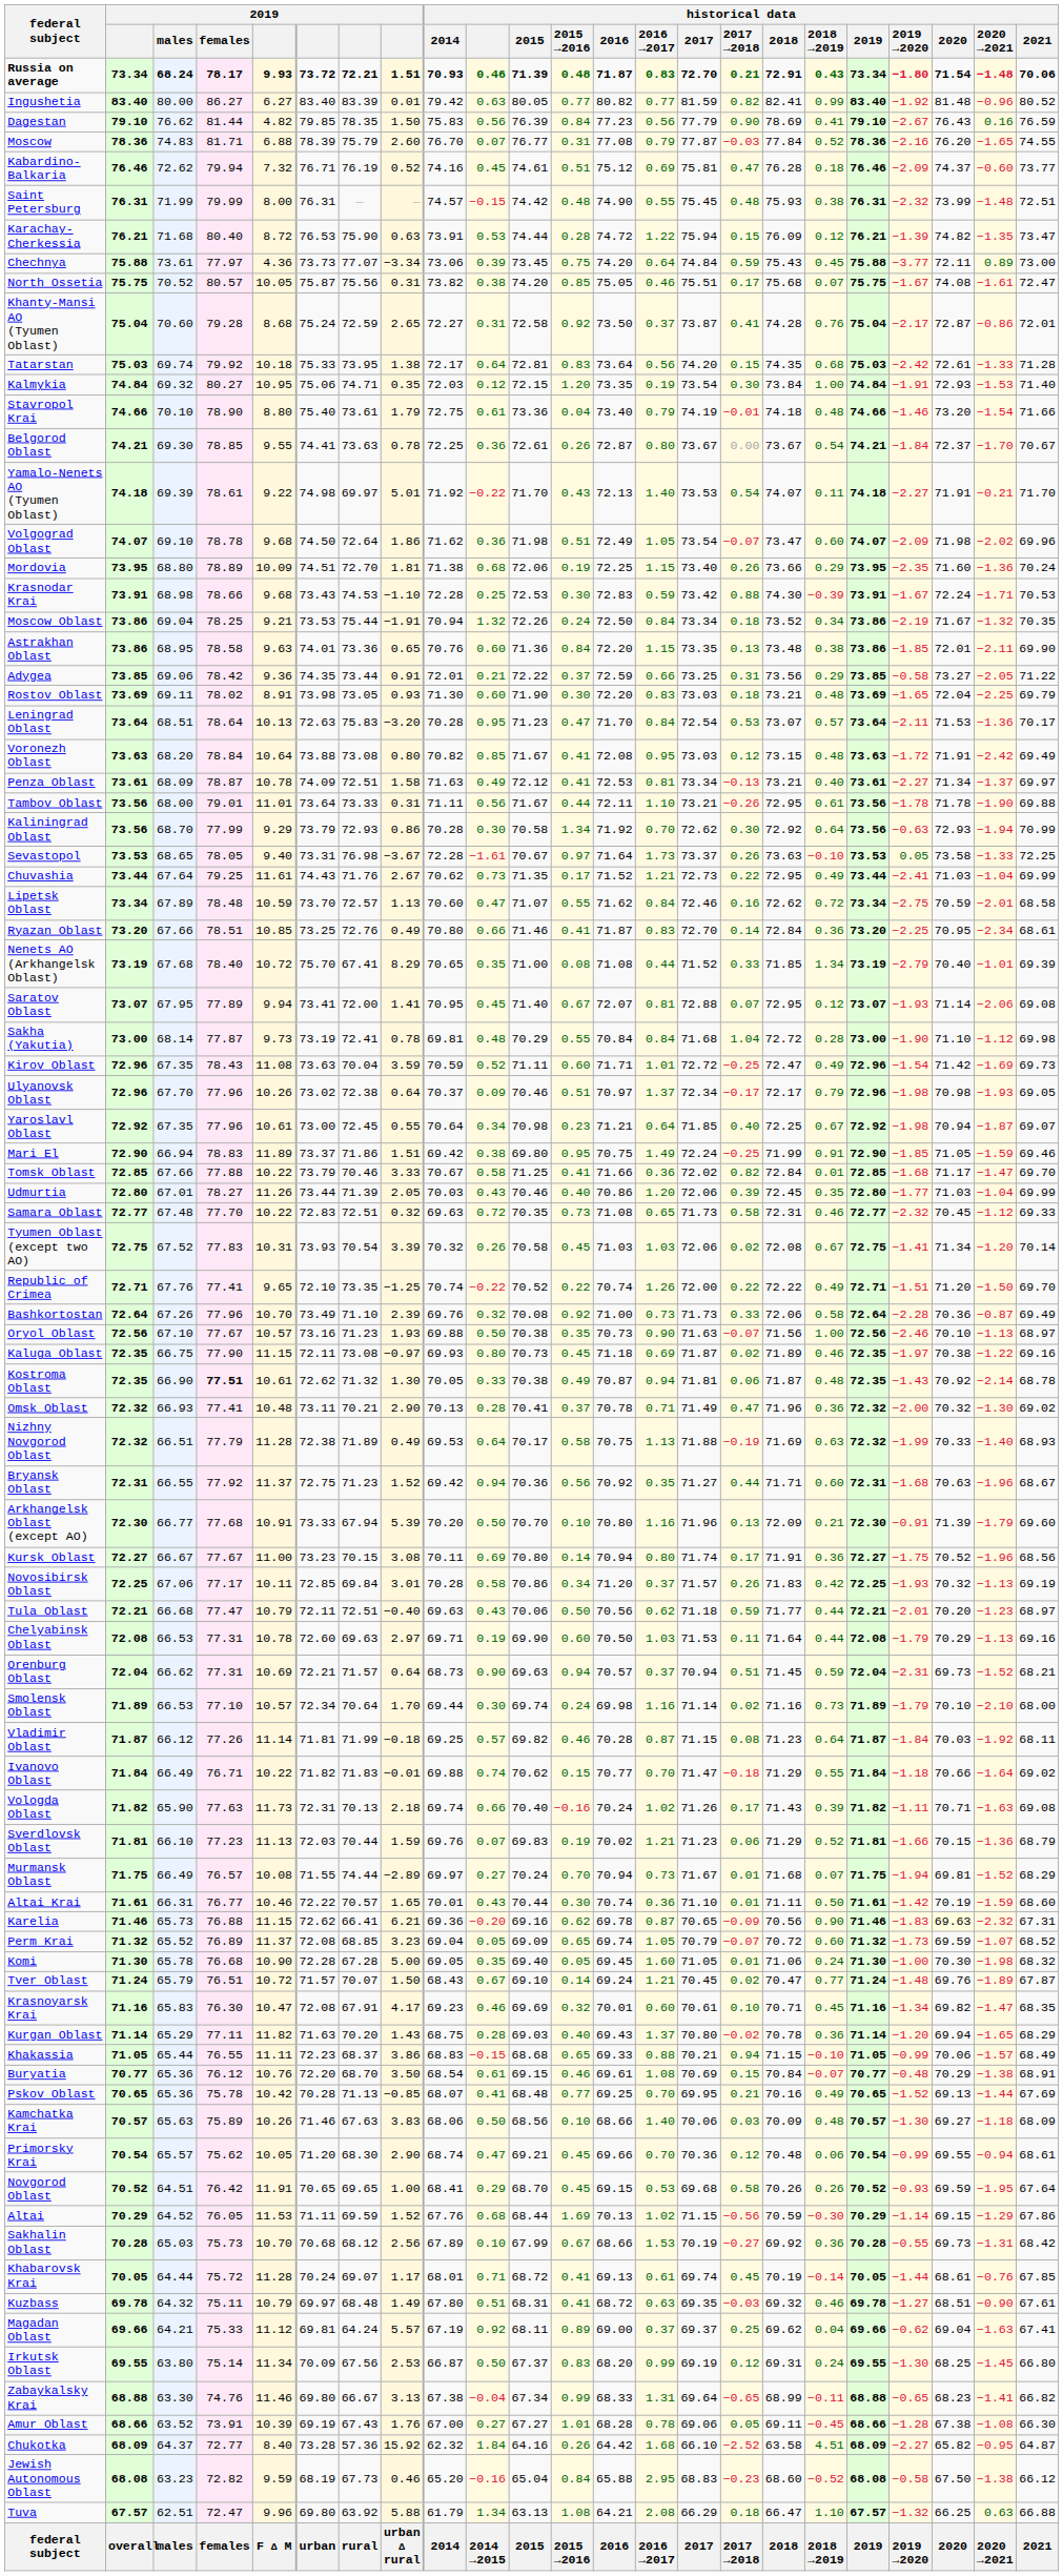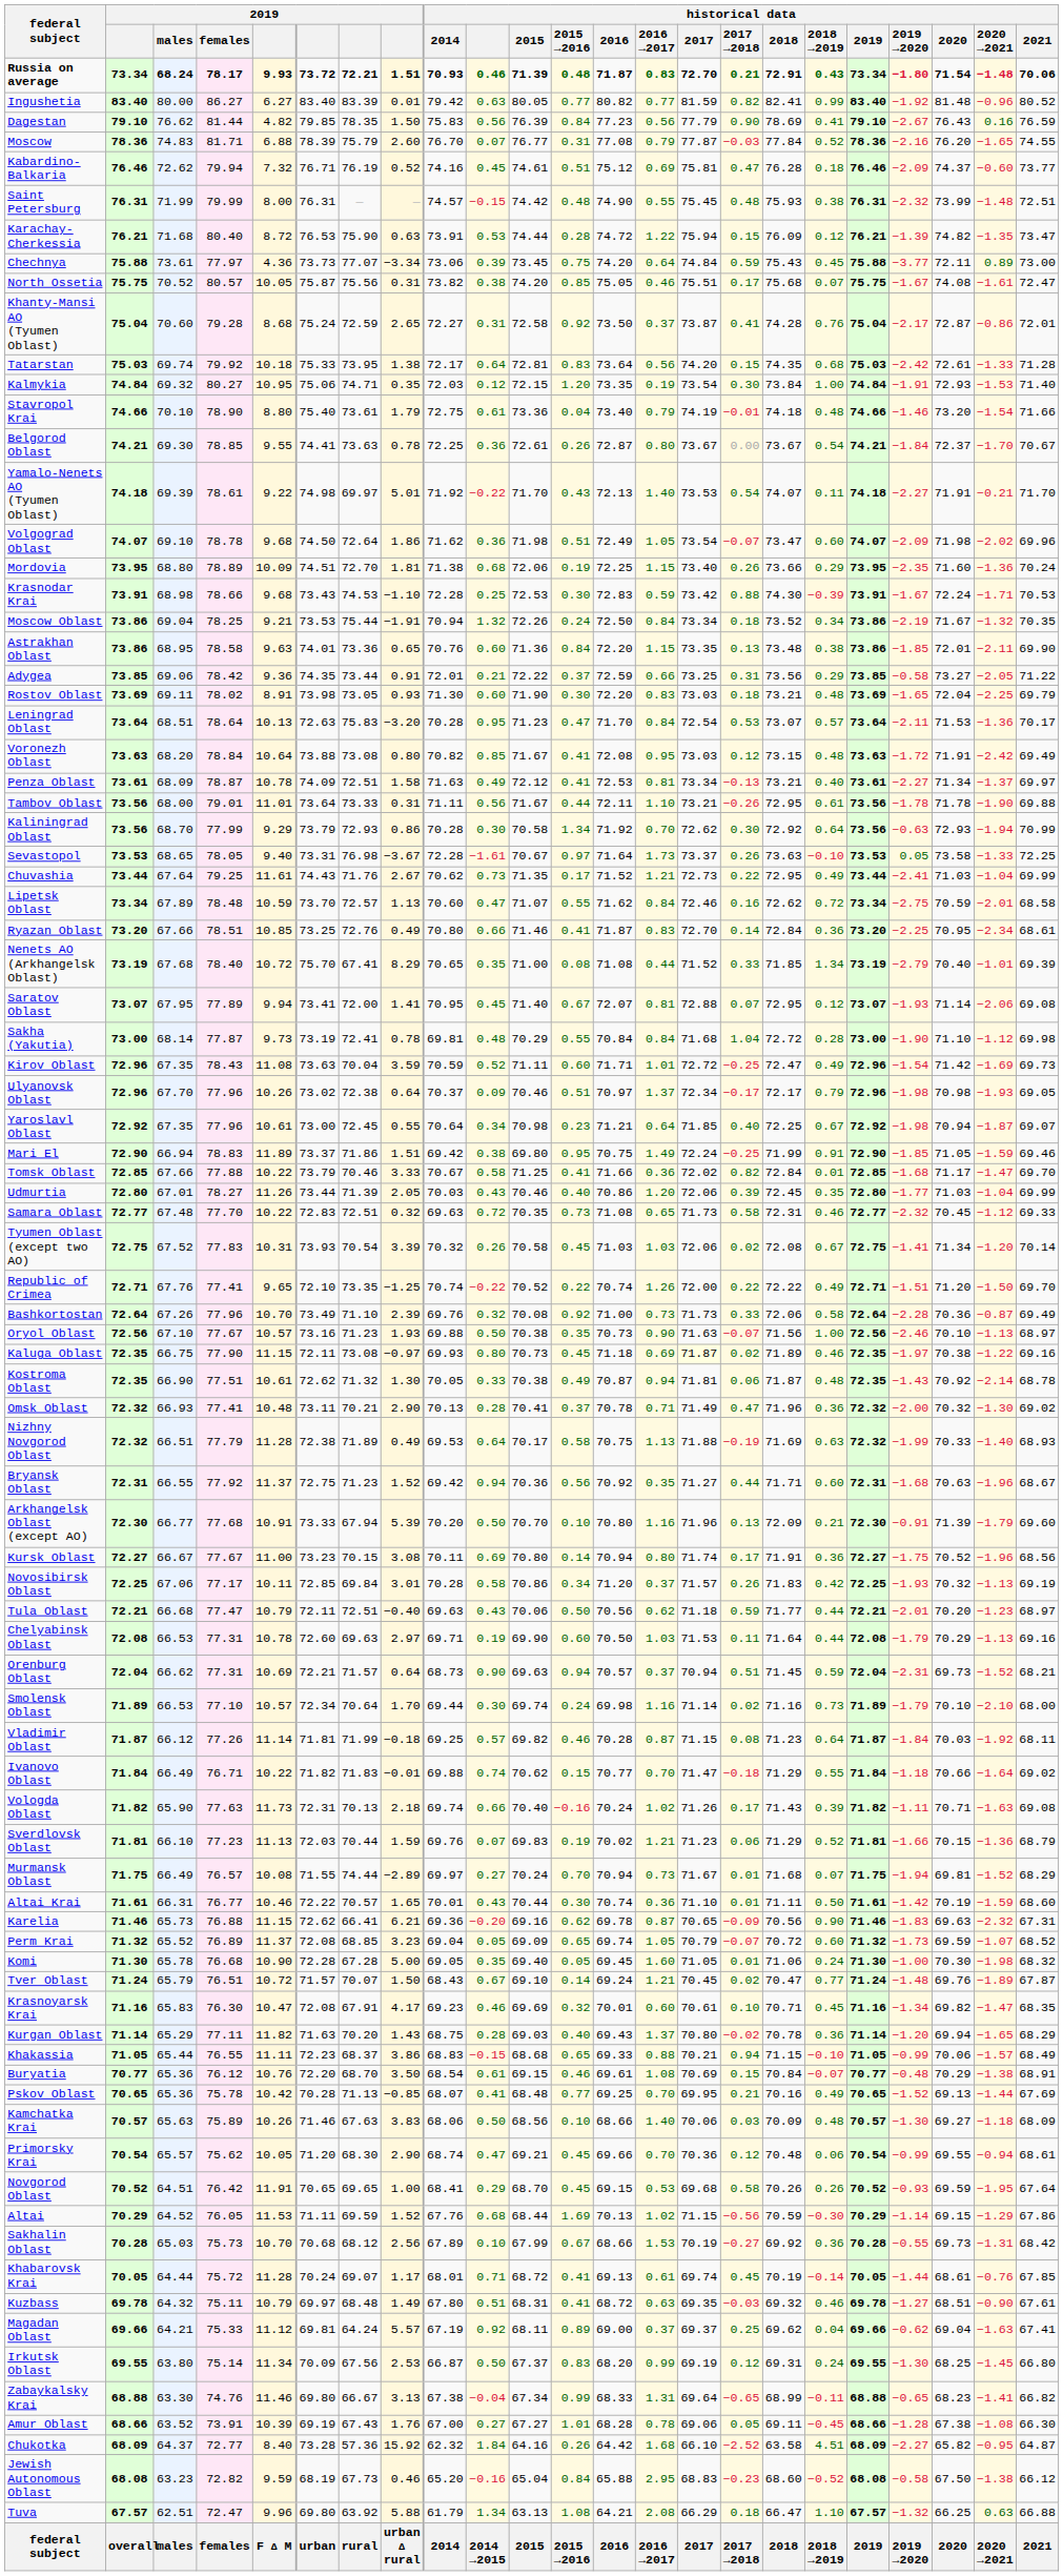Kaluga Oblast | historical data / 2017: no background -> lightyellow background
Kostroma Oblast | 2019 / females: bold -> normal
Karelia | historical data / 2020: lightyellow background -> no background
